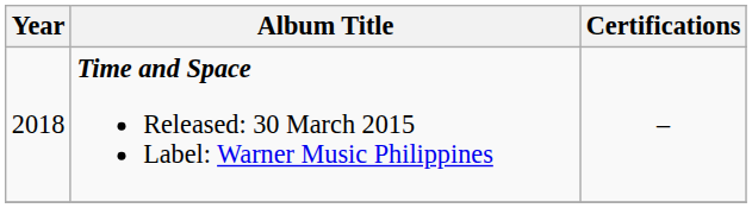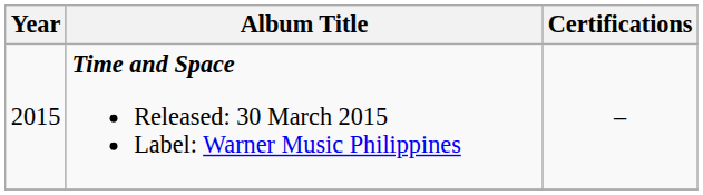row 2 | Year: 2018 -> 2015
